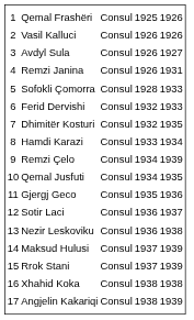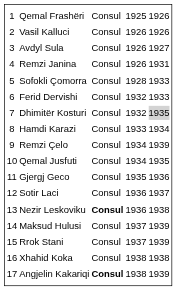Dhimitër Kosturi | column 5: no background -> lightgrey background
Nezir Leskoviku | column 3: normal -> bold
Angjelin Kakariqi | column 3: normal -> bold
